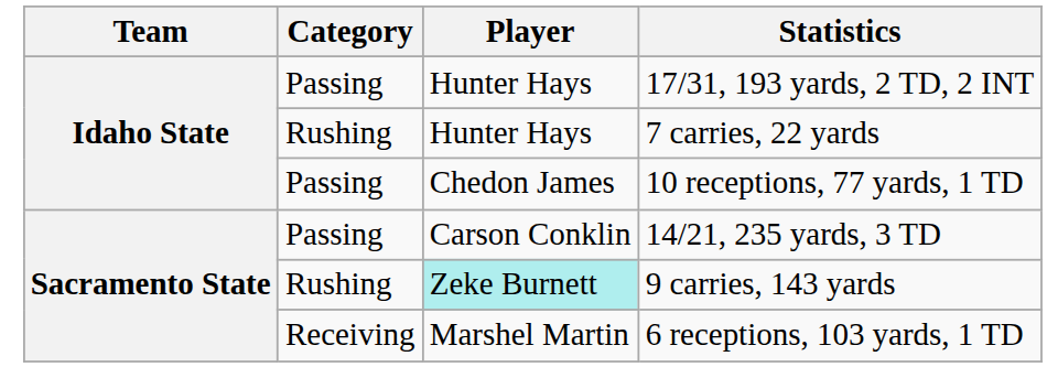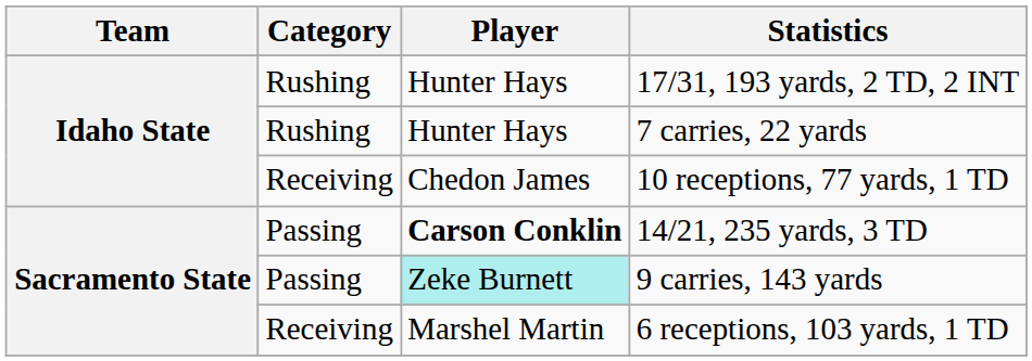17/31, 193 yards, 2 TD, 2 INT | Category: Passing -> Rushing
10 receptions, 77 yards, 1 TD | Category: Passing -> Receiving
14/21, 235 yards, 3 TD | Player: normal -> bold
9 carries, 143 yards | Category: Rushing -> Passing
